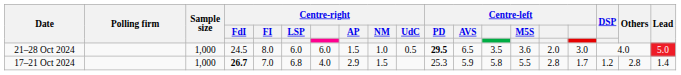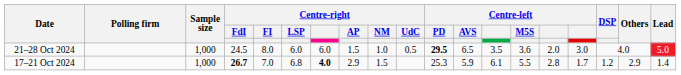17–21 Oct 2024 | Centre-right: normal -> bold
17–21 Oct 2024 | column 13: 5.8 -> 6.1
17–21 Oct 2024 | Others: 2.8 -> 2.9
